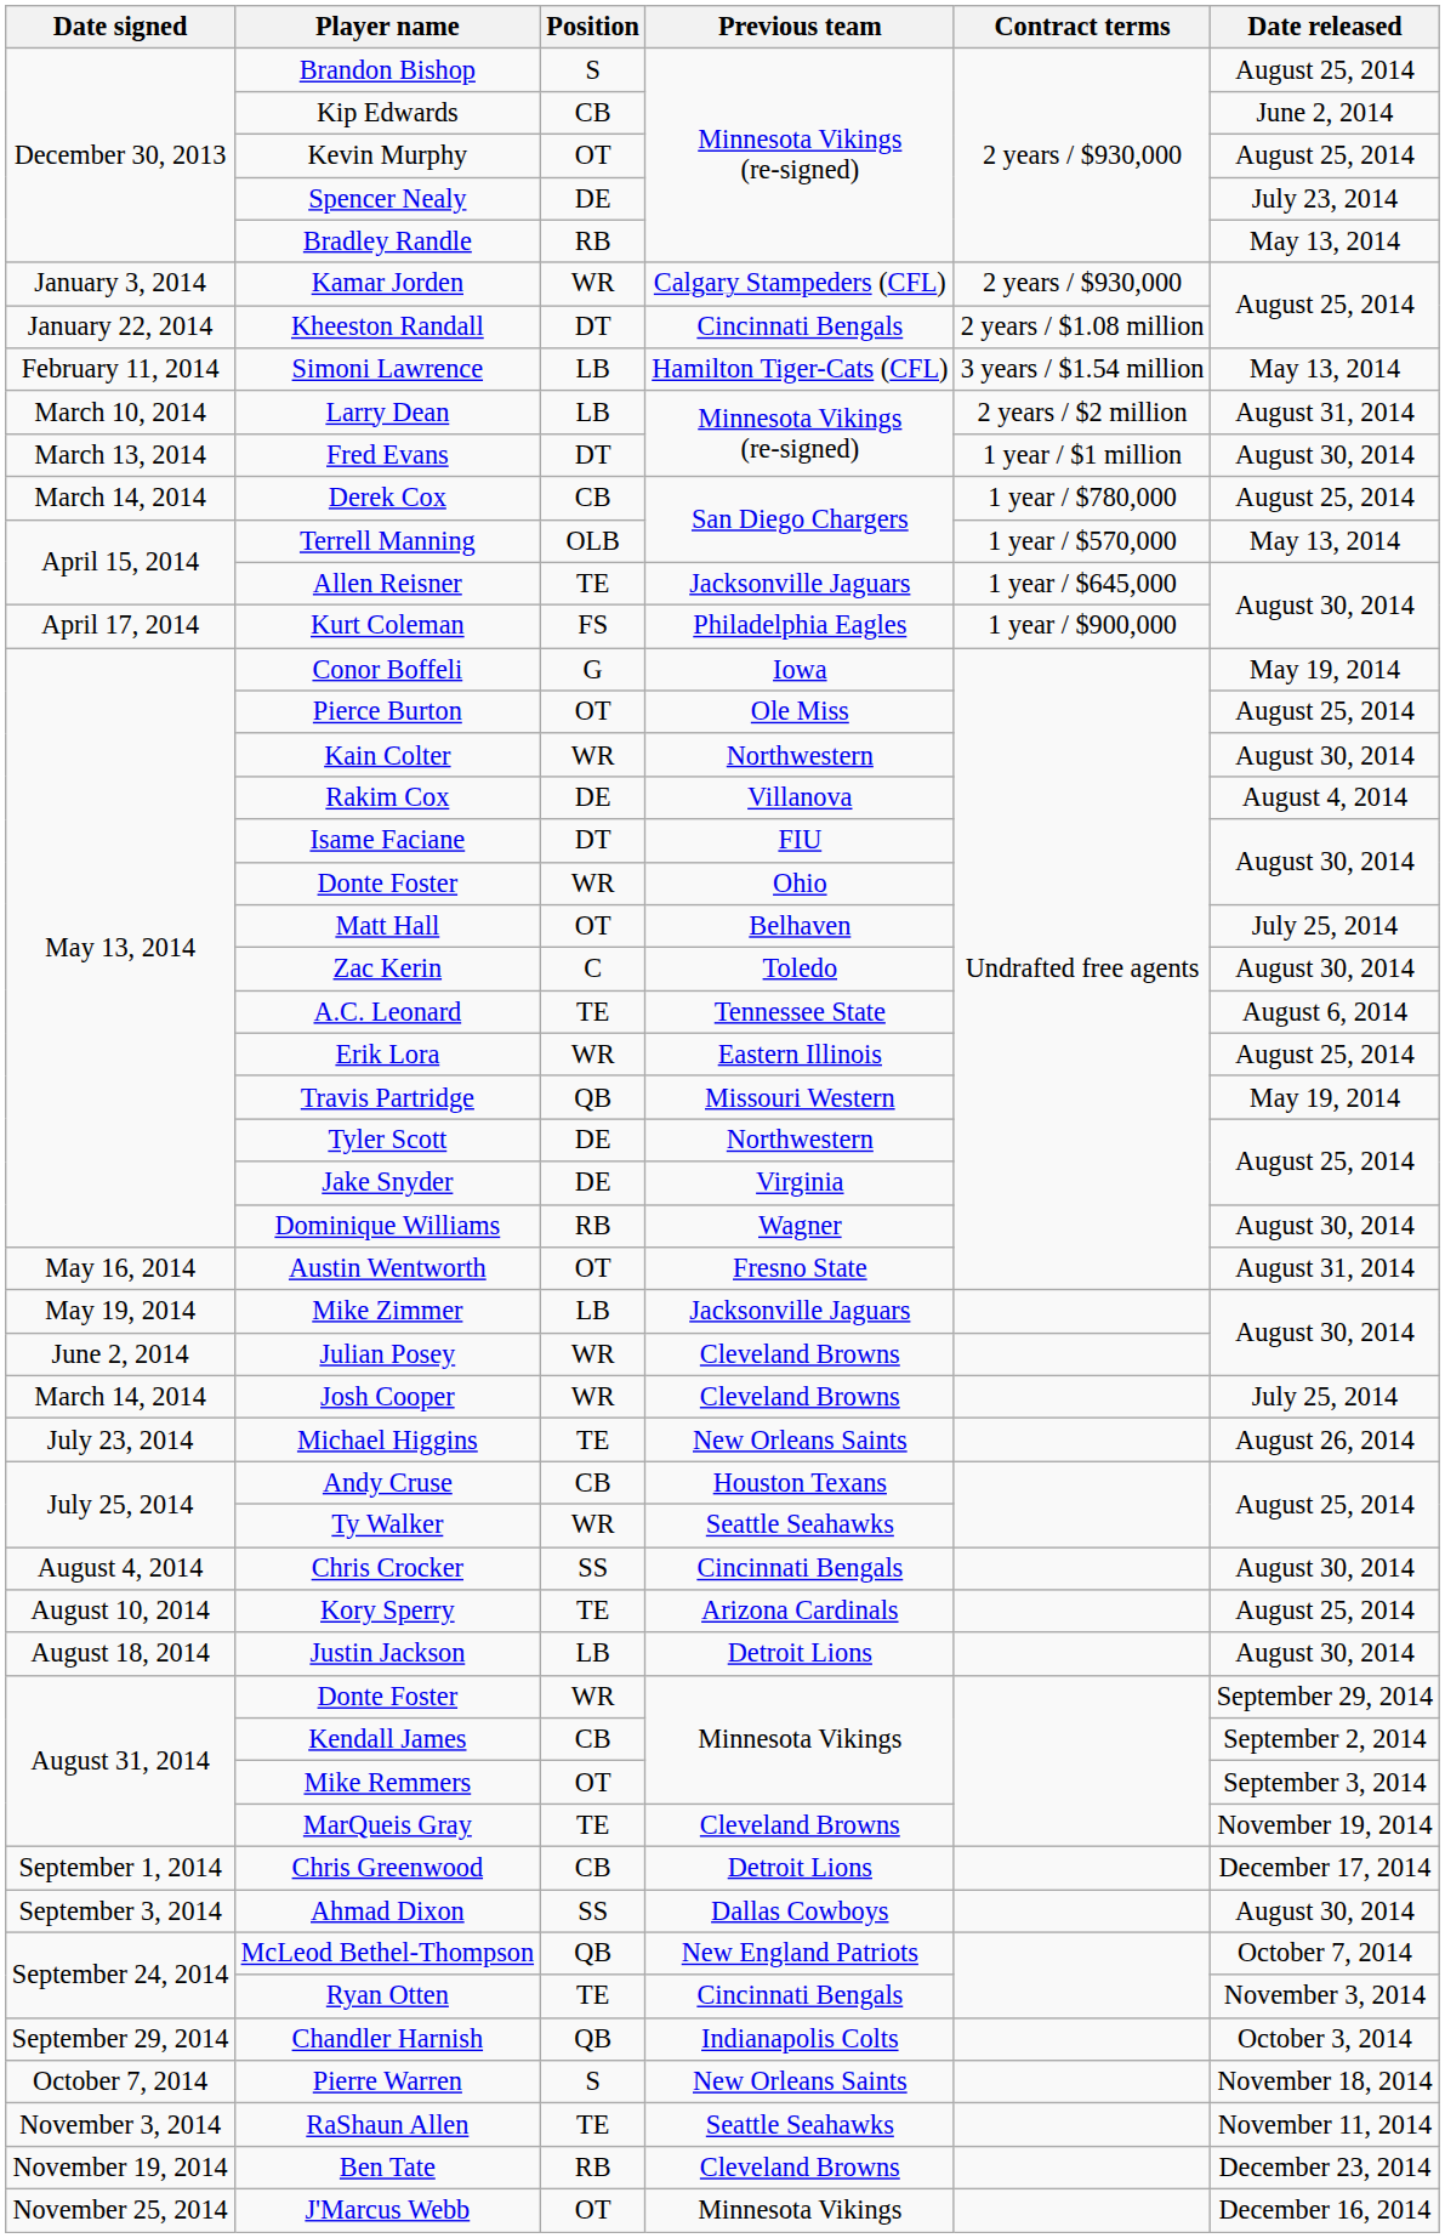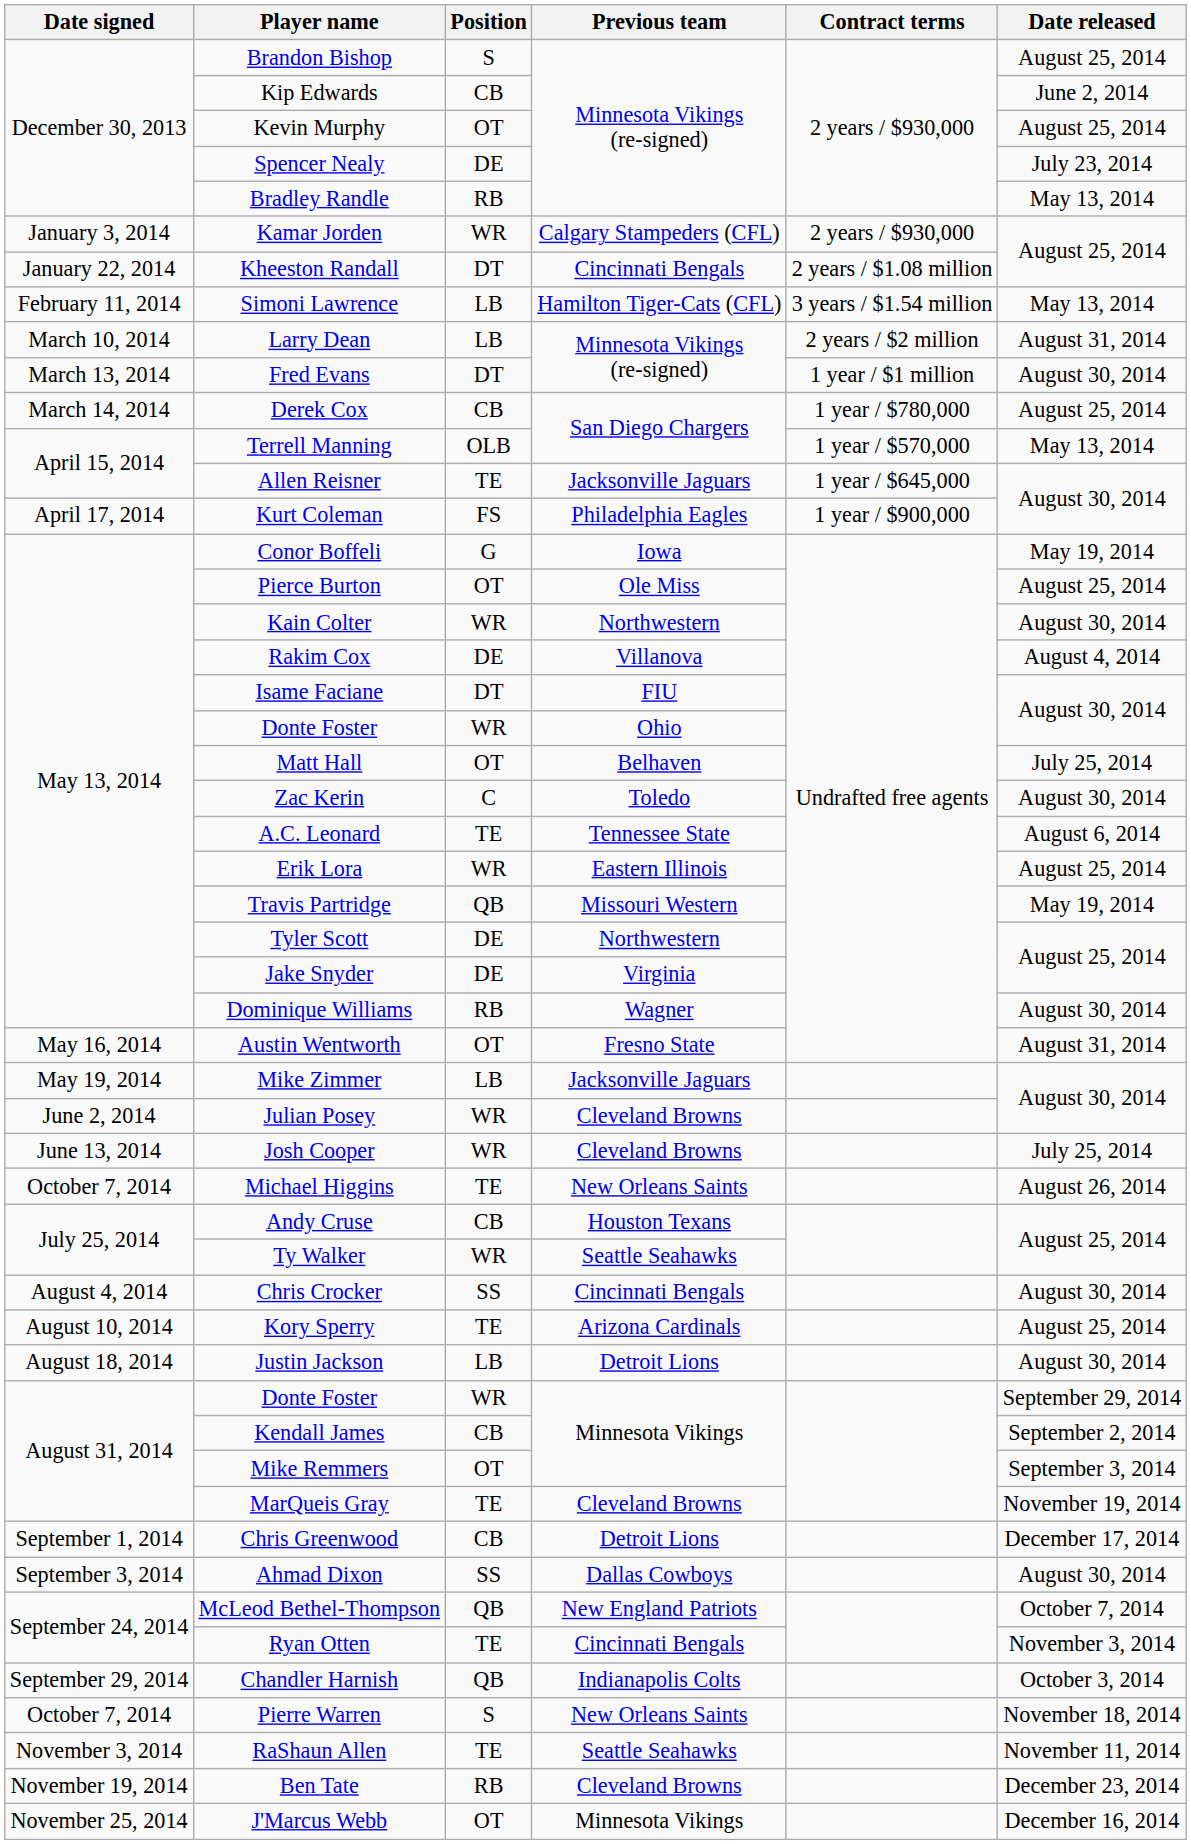Josh Cooper | Date signed: March 14, 2014 -> June 13, 2014
Michael Higgins | Date signed: July 23, 2014 -> October 7, 2014
